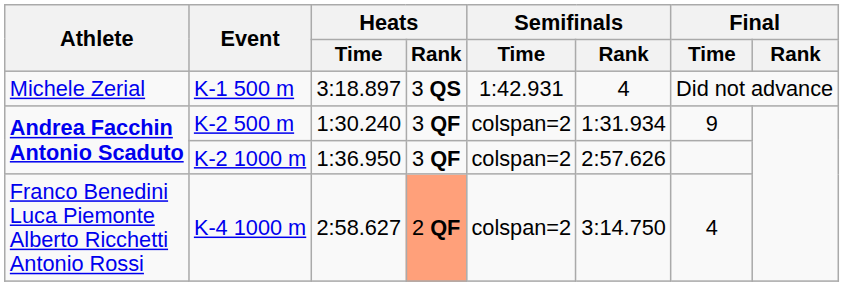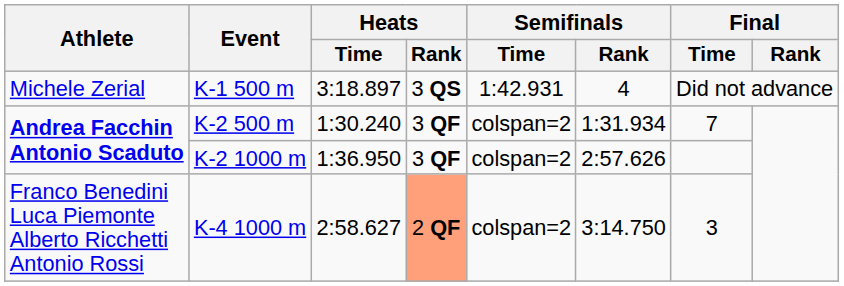K-2 500 m | Final / Time: 9 -> 7
K-4 1000 m | Final / Time: 4 -> 3
